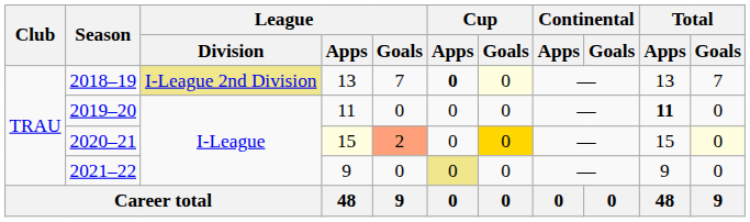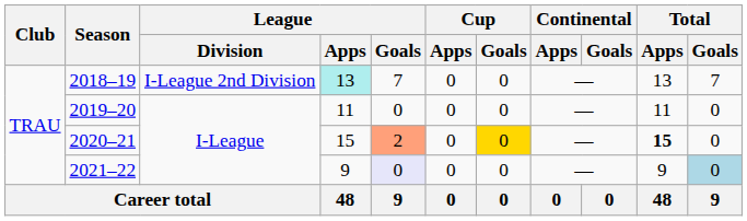2018–19 | League / Division: khaki background -> no background
2018–19 | League / Apps: no background -> paleturquoise background
2018–19 | Cup / Apps: bold -> normal
2018–19 | Cup / Goals: lightyellow background -> no background
2019–20 | Total / Apps: bold -> normal
2020–21 | League / Apps: lightyellow background -> no background
2020–21 | Total / Apps: normal -> bold
2020–21 | Total / Goals: lightyellow background -> no background
2021–22 | League / Goals: no background -> lavender background
2021–22 | Cup / Apps: khaki background -> no background
2021–22 | Total / Goals: no background -> lightblue background
